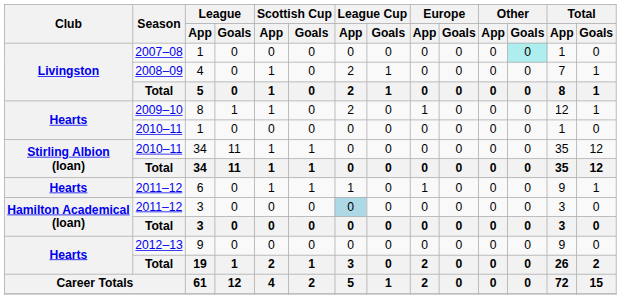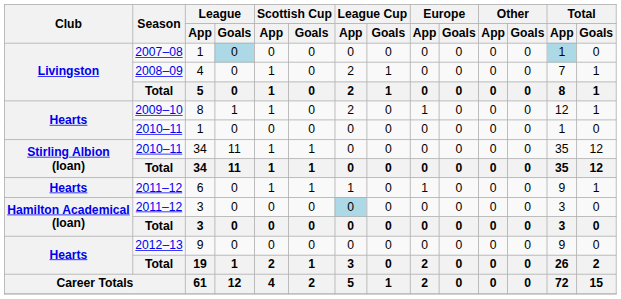2007–08 / 1 | League / Goals: no background -> lightblue background
2007–08 / 1 | Other / Goals: paleturquoise background -> no background
2007–08 / 1 | Total / App: no background -> lightblue background
